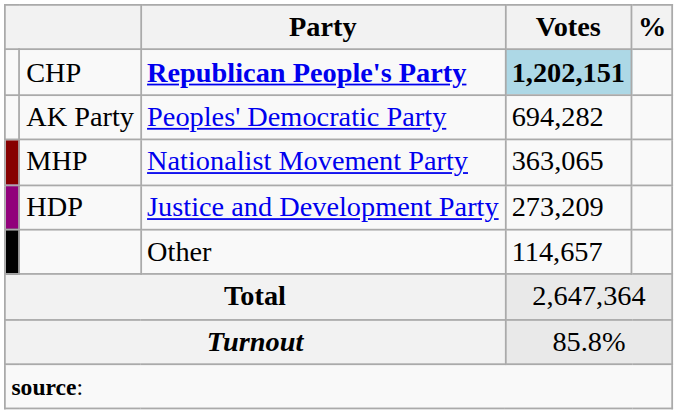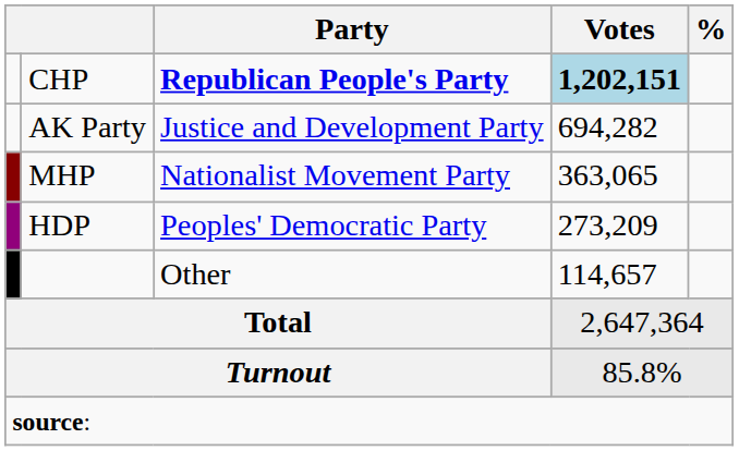AK Party | Party: Peoples' Democratic Party -> Justice and Development Party
HDP | Party: Justice and Development Party -> Peoples' Democratic Party
